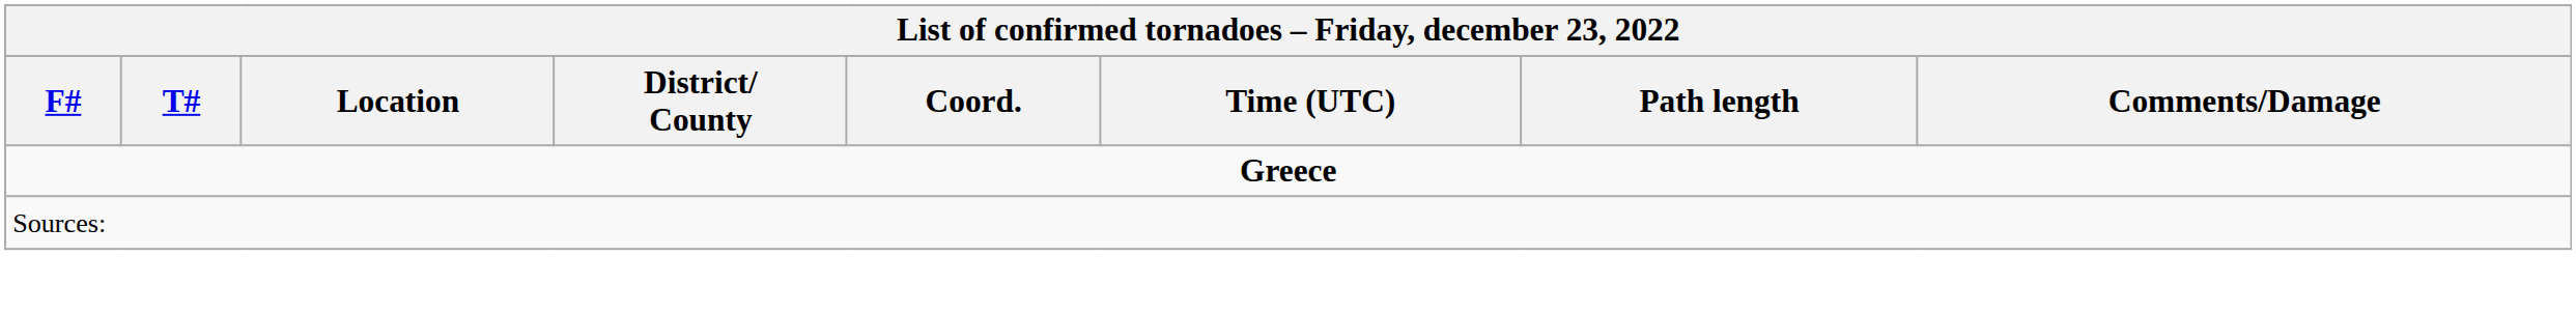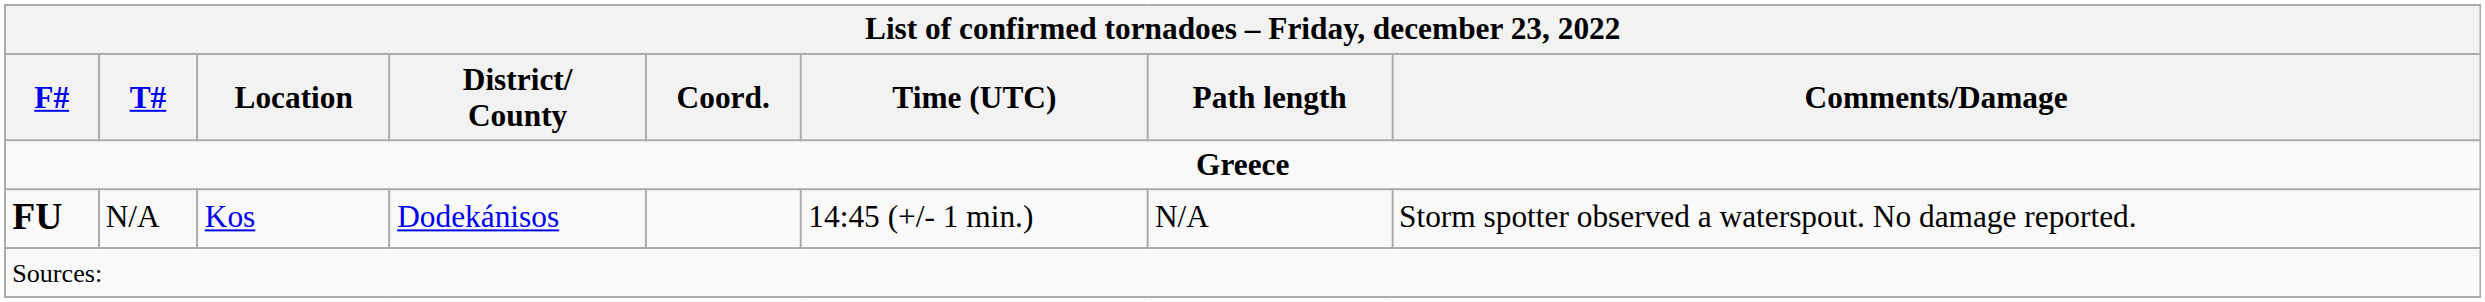+ row: FU | N/A | Kos | Dodekánisos | 14:45 (+/- 1 min.) | N/A | Storm spotter observed a waterspout. No damage reported.
